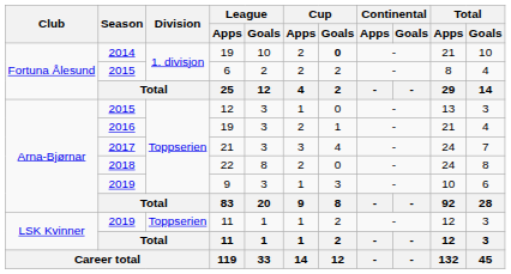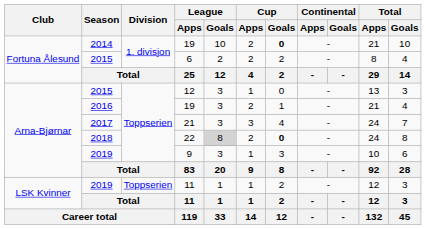22 | League / Goals: no background -> lightgrey background
22 | Cup / Goals: normal -> bold
